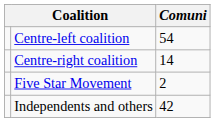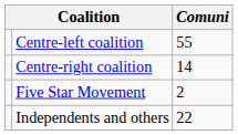Centre-left coalition | Comuni: 54 -> 55
Independents and others | Comuni: 42 -> 22
